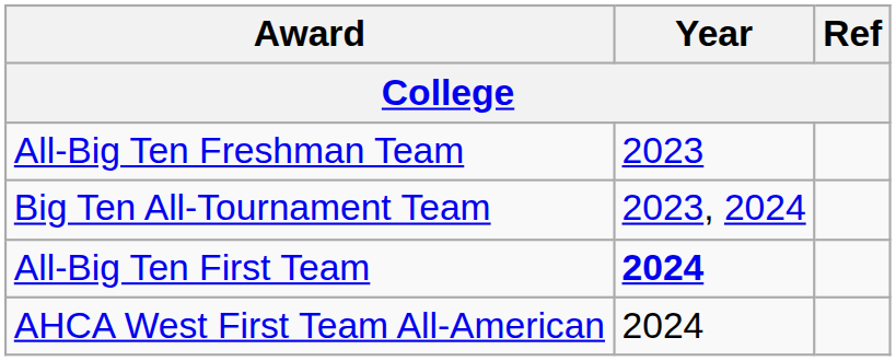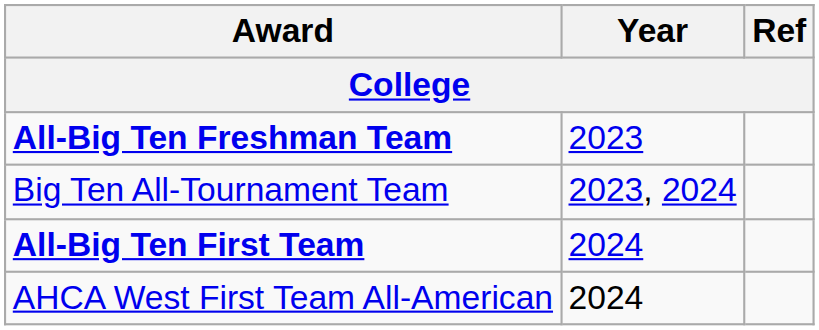row 3 | Award: normal -> bold
row 5 | Award: normal -> bold
row 5 | Year: bold -> normal
